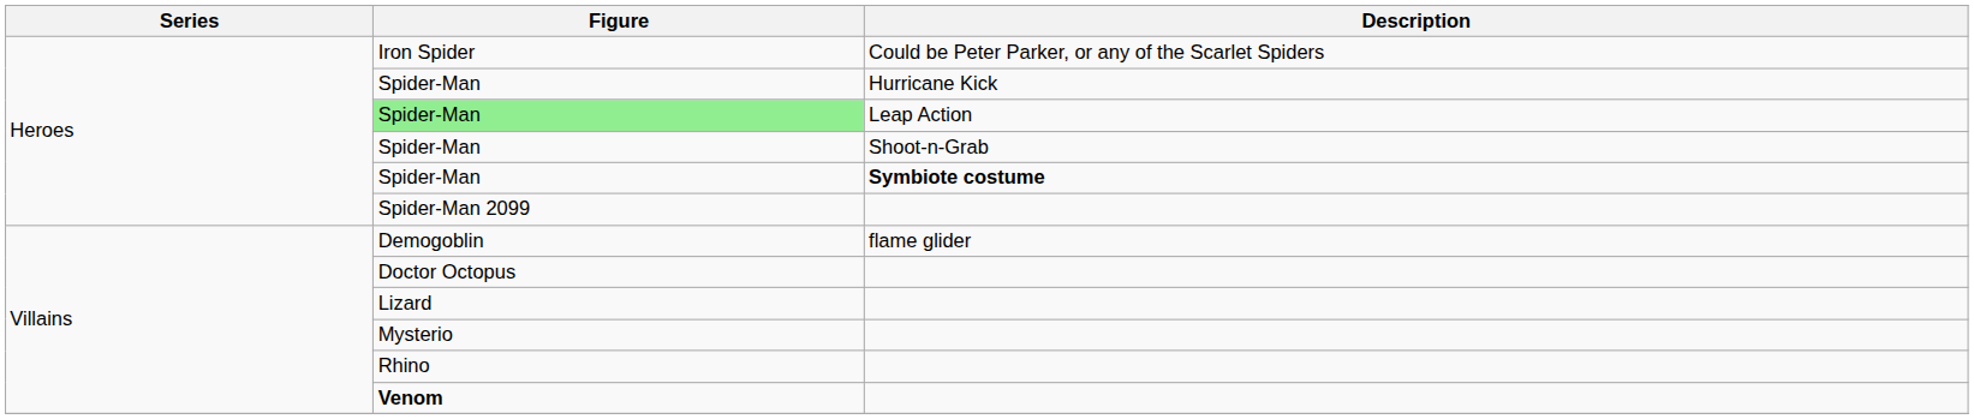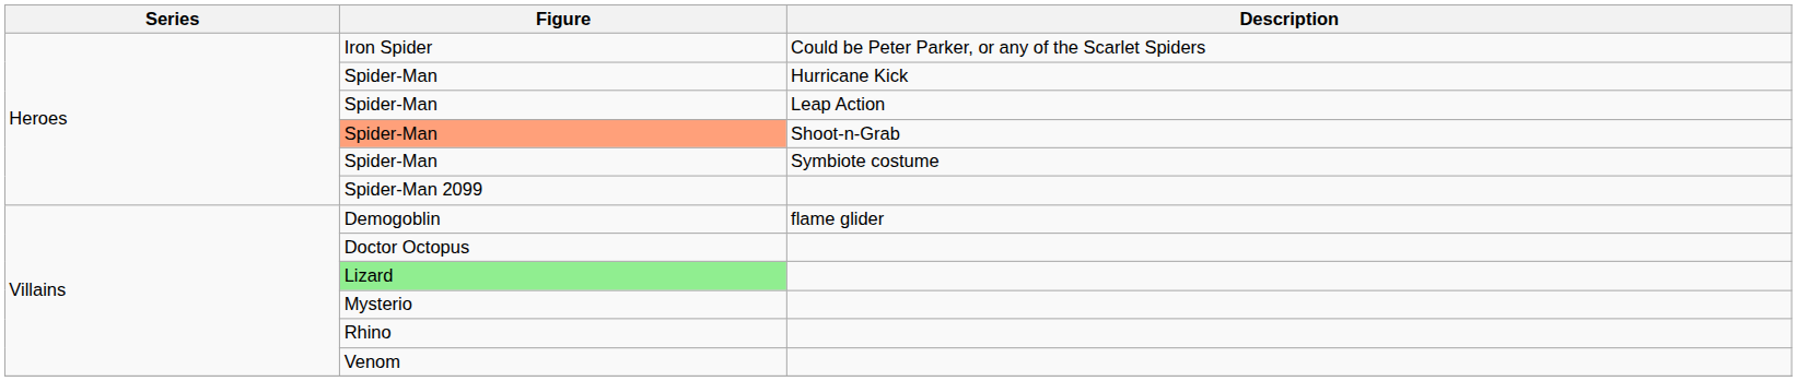Spider-Man / Leap Action | Figure: lightgreen background -> no background
Spider-Man / Shoot-n-Grab | Figure: no background -> lightsalmon background
Spider-Man / Symbiote costume | Description: bold -> normal
Lizard | Figure: no background -> lightgreen background
Venom | Figure: bold -> normal
